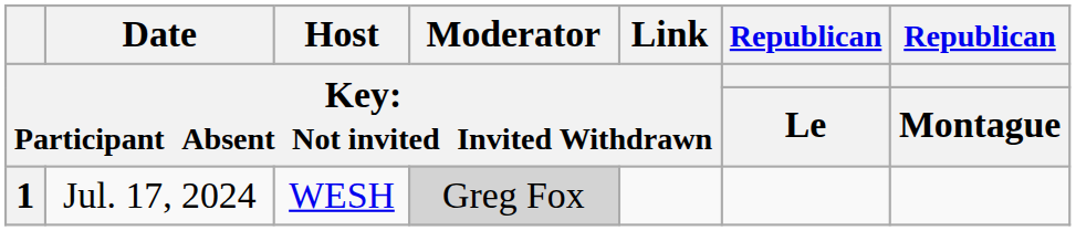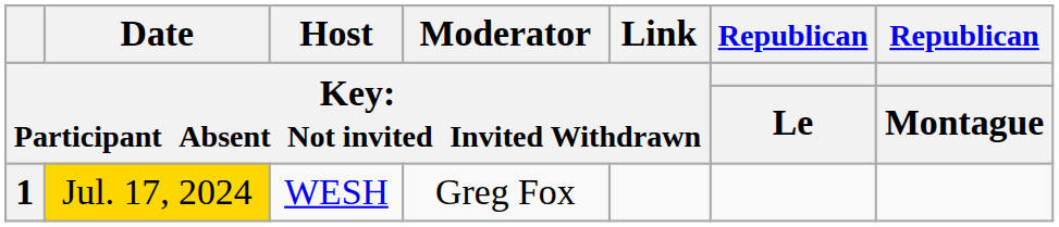1 | column 2: no background -> gold background
1 | column 4: lightgrey background -> no background
